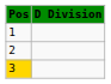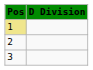1 | Pos: no background -> khaki background
3 | Pos: gold background -> no background
